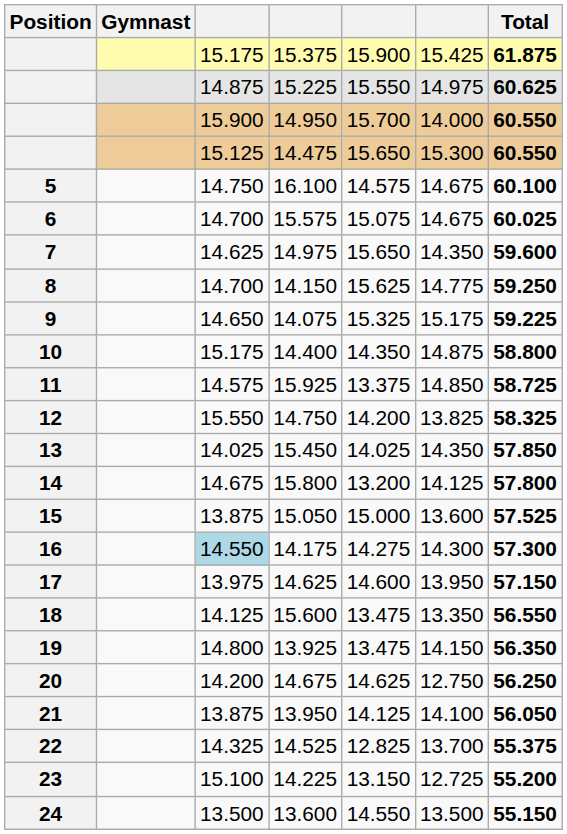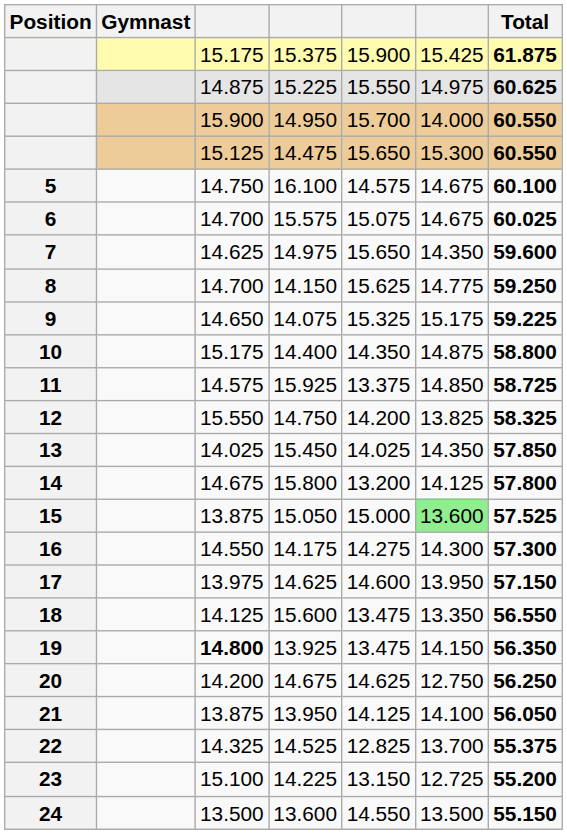15.050 | column 6: no background -> lightgreen background
14.175 | column 3: lightblue background -> no background
13.925 | column 3: normal -> bold
